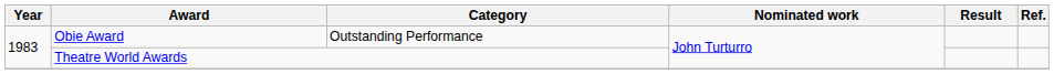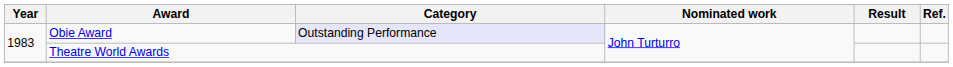Obie Award | Category: no background -> lavender background
